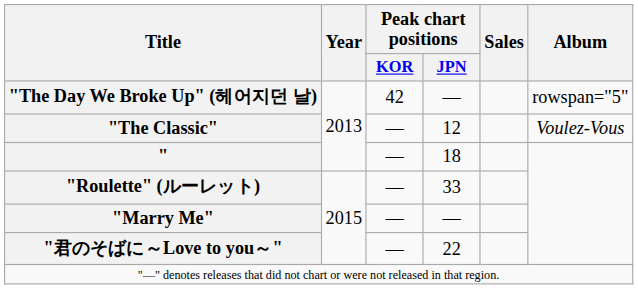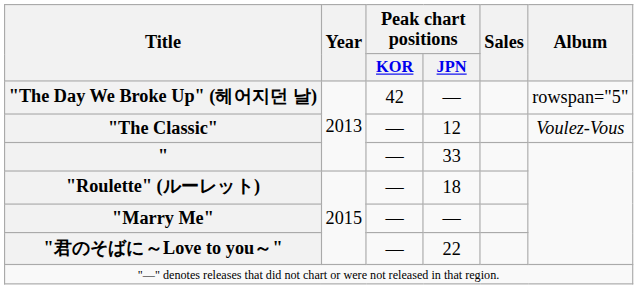" | Peak chart positions / JPN: 18 -> 33
"Roulette" (ルーレット) | Peak chart positions / JPN: 33 -> 18
